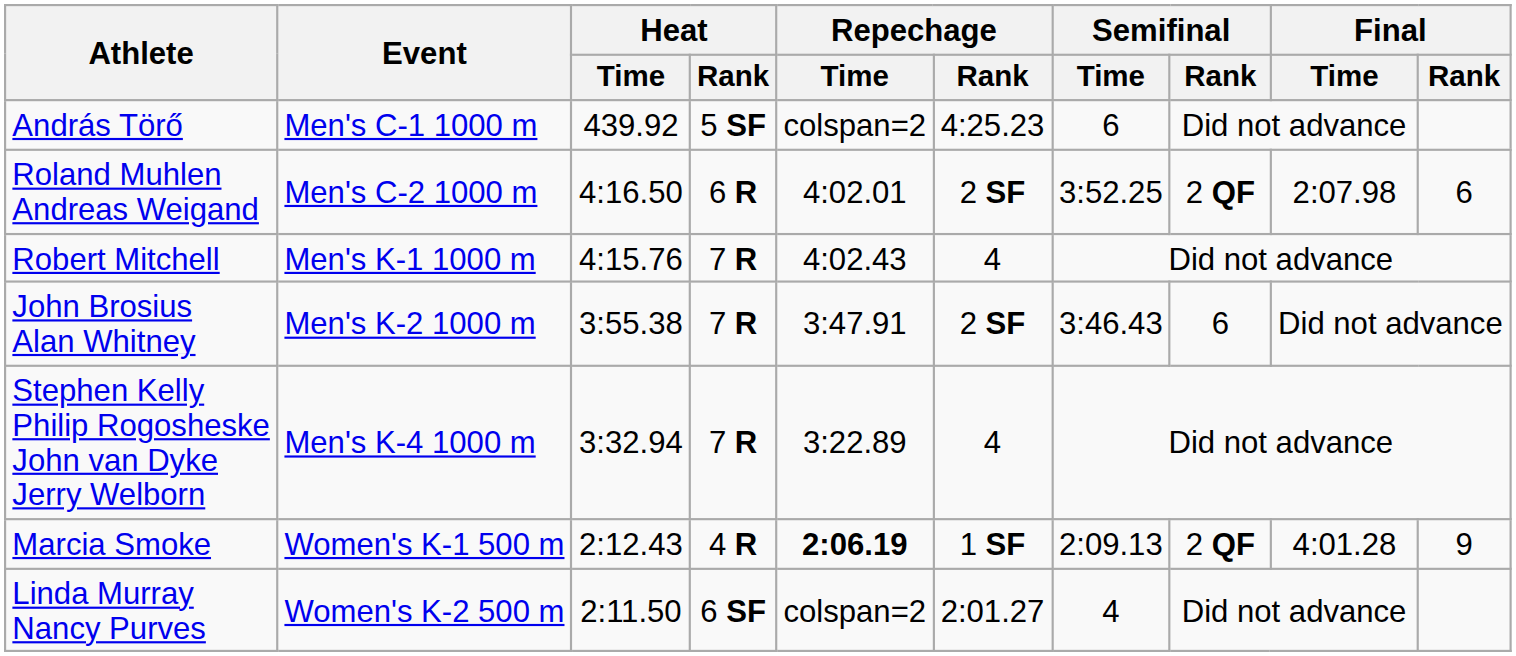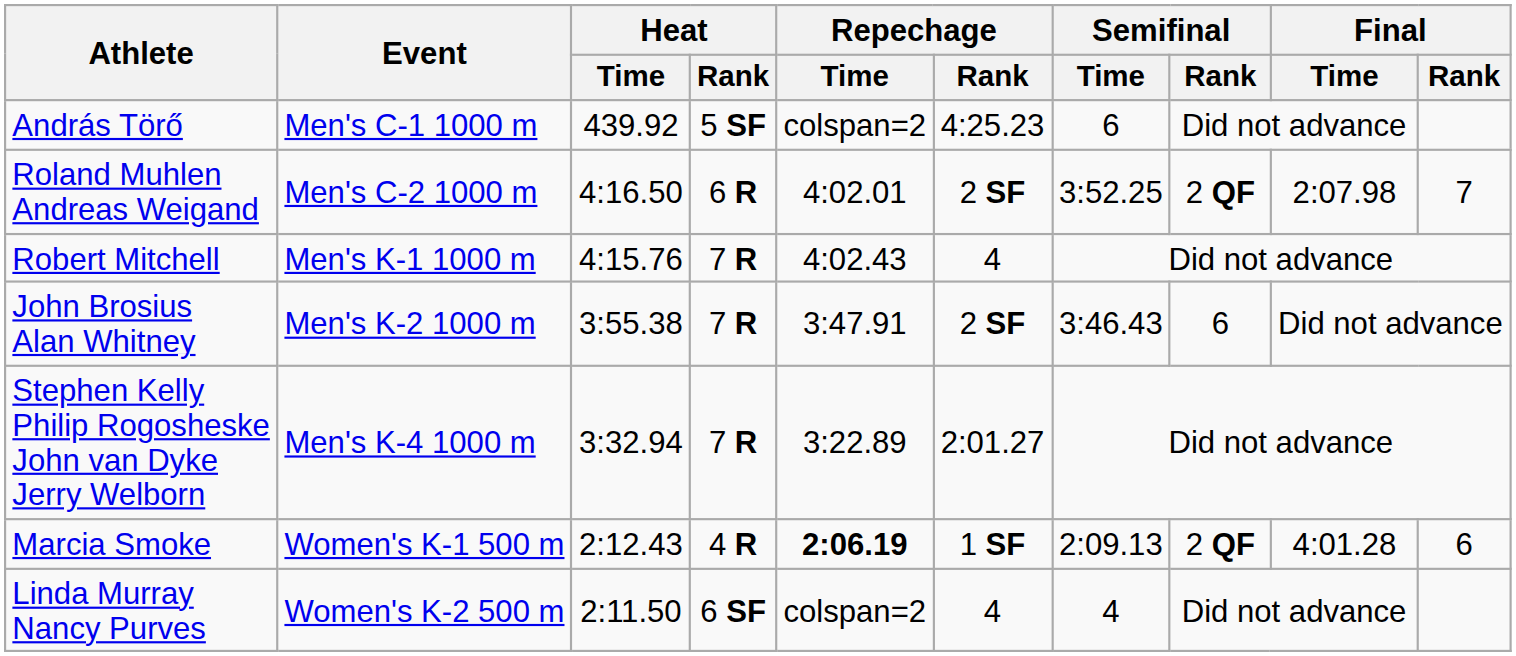Roland Muhlen Andreas Weigand | Final / Rank: 6 -> 7
Stephen Kelly Philip Rogosheske John van Dyke Jerry Welborn | Repechage / Rank: 4 -> 2:01.27
Marcia Smoke | Final / Rank: 9 -> 6
Linda Murray Nancy Purves | Repechage / Rank: 2:01.27 -> 4
